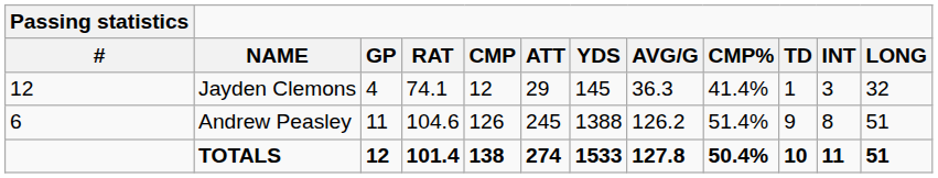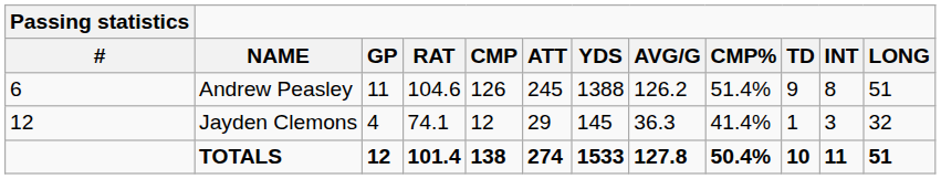rows swapped: Andrew Peasley <-> Jayden Clemons
